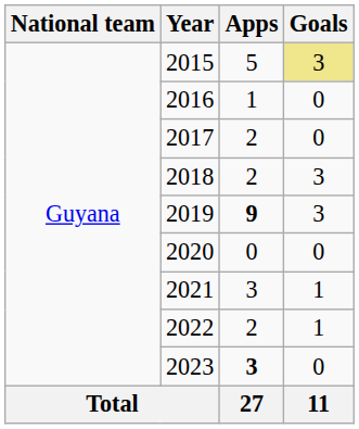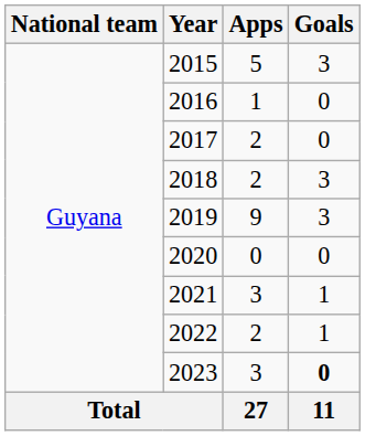2015 | Goals: khaki background -> no background
2019 | Apps: bold -> normal
2023 | Apps: bold -> normal
2023 | Goals: normal -> bold
